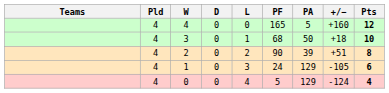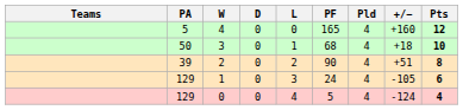columns swapped: Pld <-> PA
